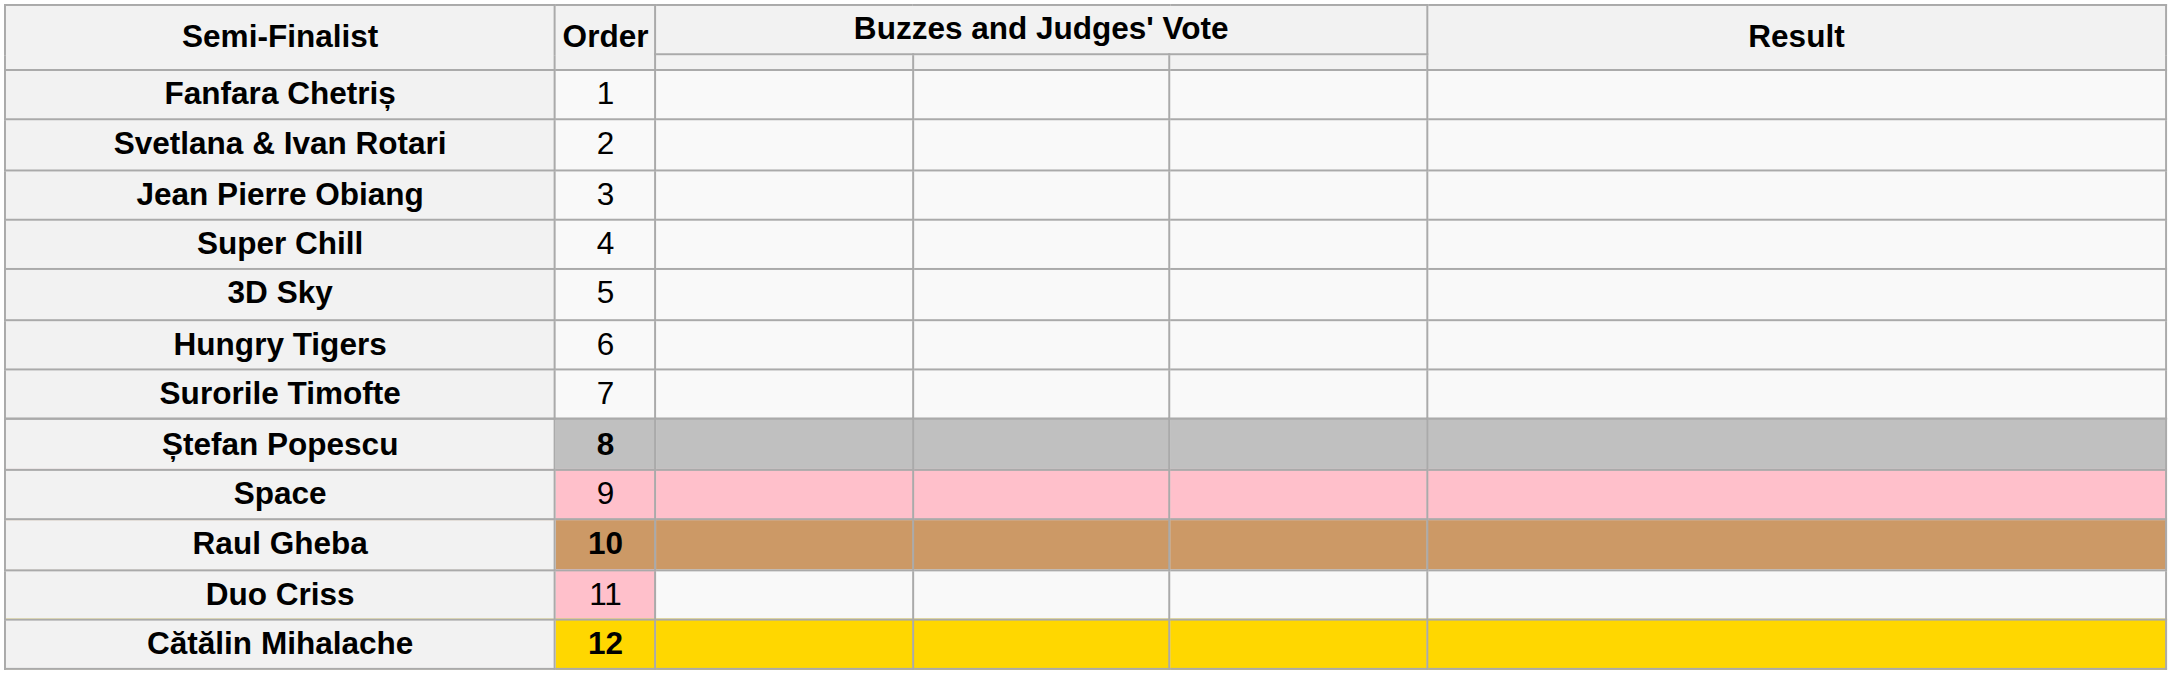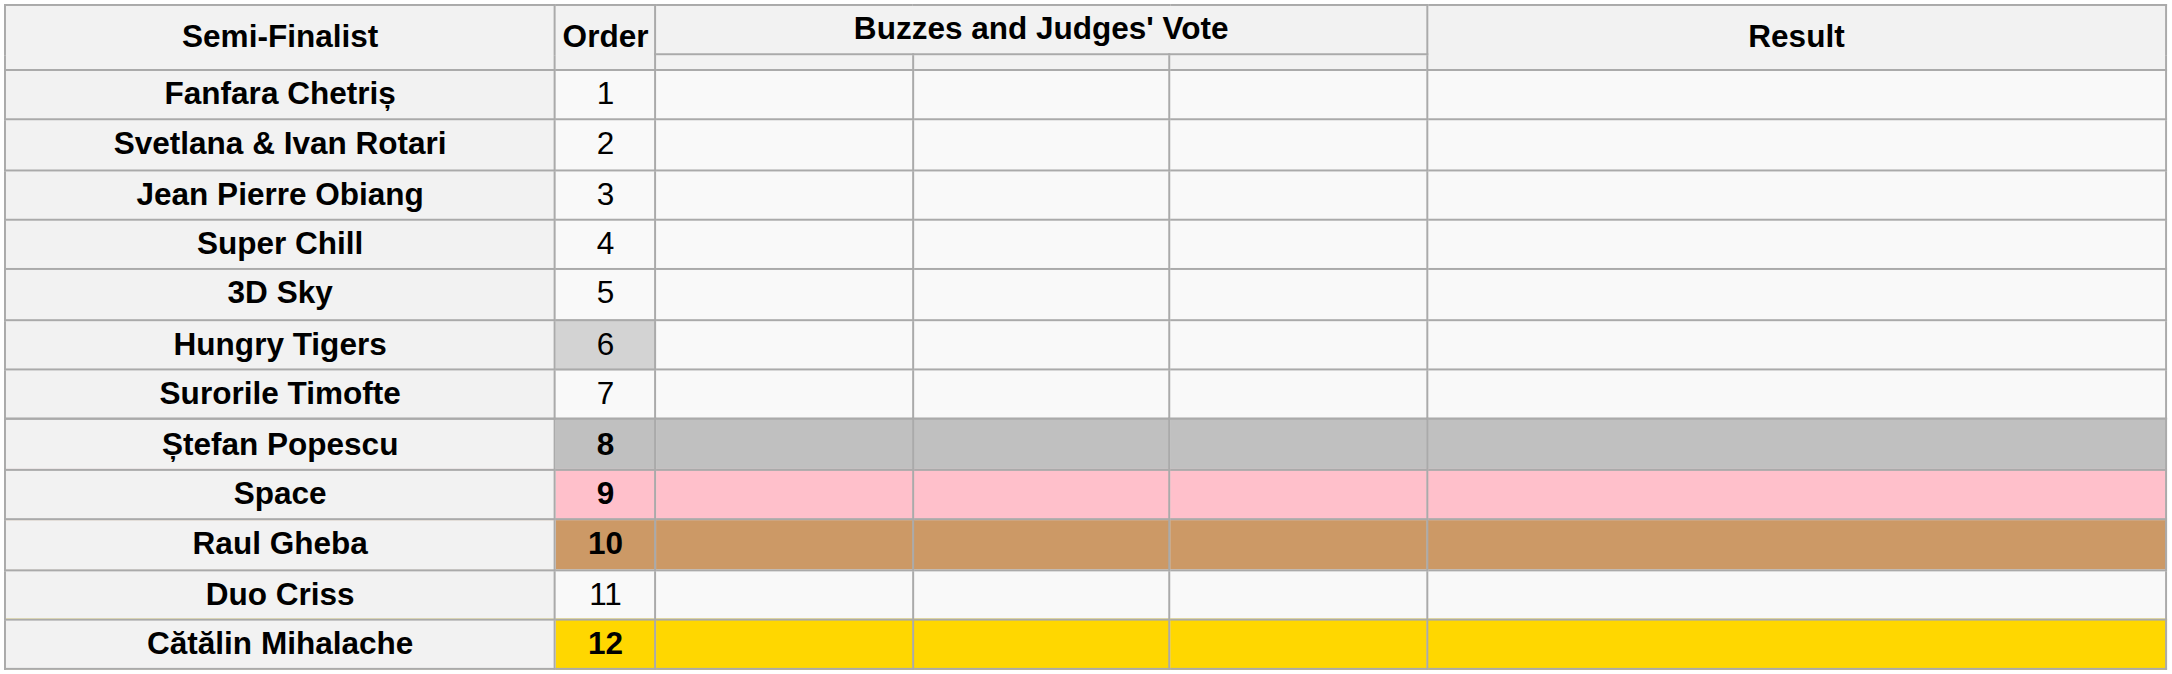Hungry Tigers | Order: no background -> lightgrey background
Space | Order: normal -> bold
Duo Criss | Order: pink background -> no background
